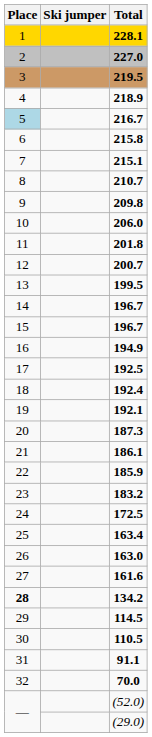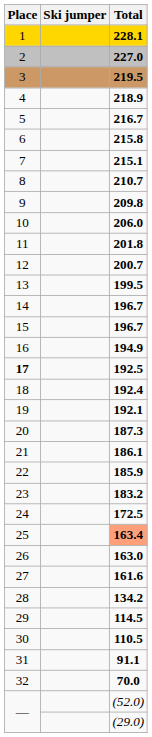5 | Place: lightblue background -> no background
17 | Place: normal -> bold
25 | Total: no background -> lightsalmon background
28 | Place: bold -> normal
